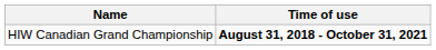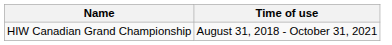HIW Canadian Grand Championship | Time of use: bold -> normal
